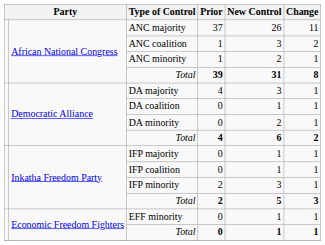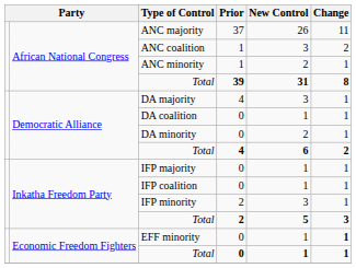EFF minority | Change: normal -> bold
